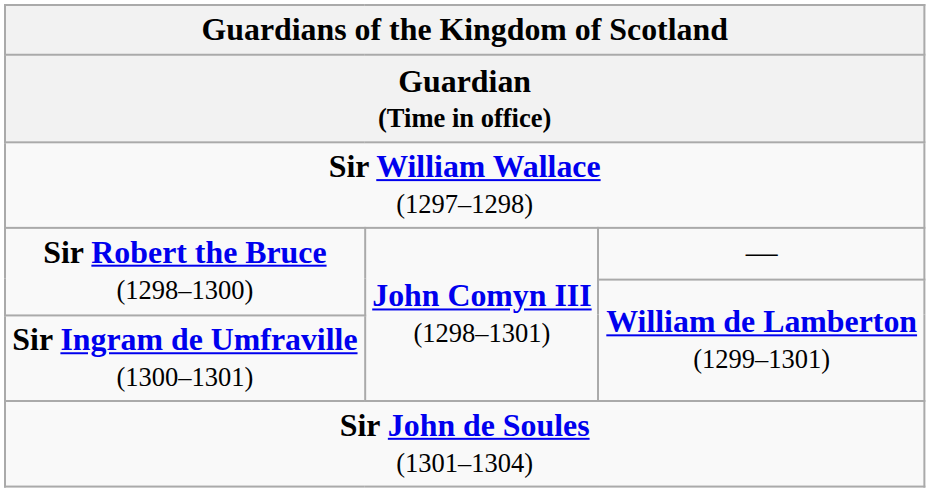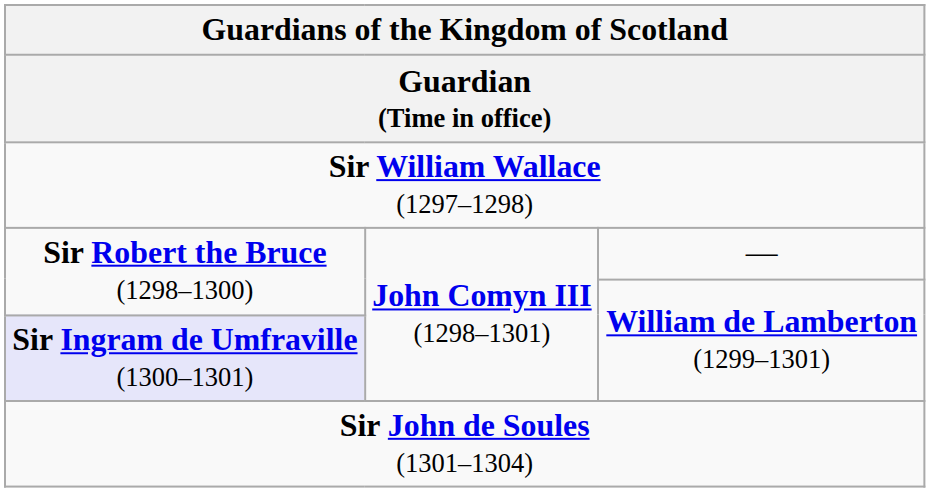Sir Ingram de Umfraville (1300–1301) | column 1: no background -> lavender background
